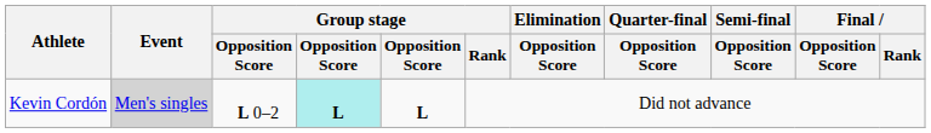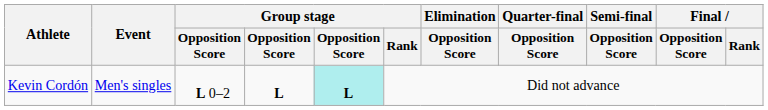Kevin Cordón | Event: lightgrey background -> no background
Kevin Cordón | column 4: paleturquoise background -> no background
Kevin Cordón | column 5: no background -> paleturquoise background
